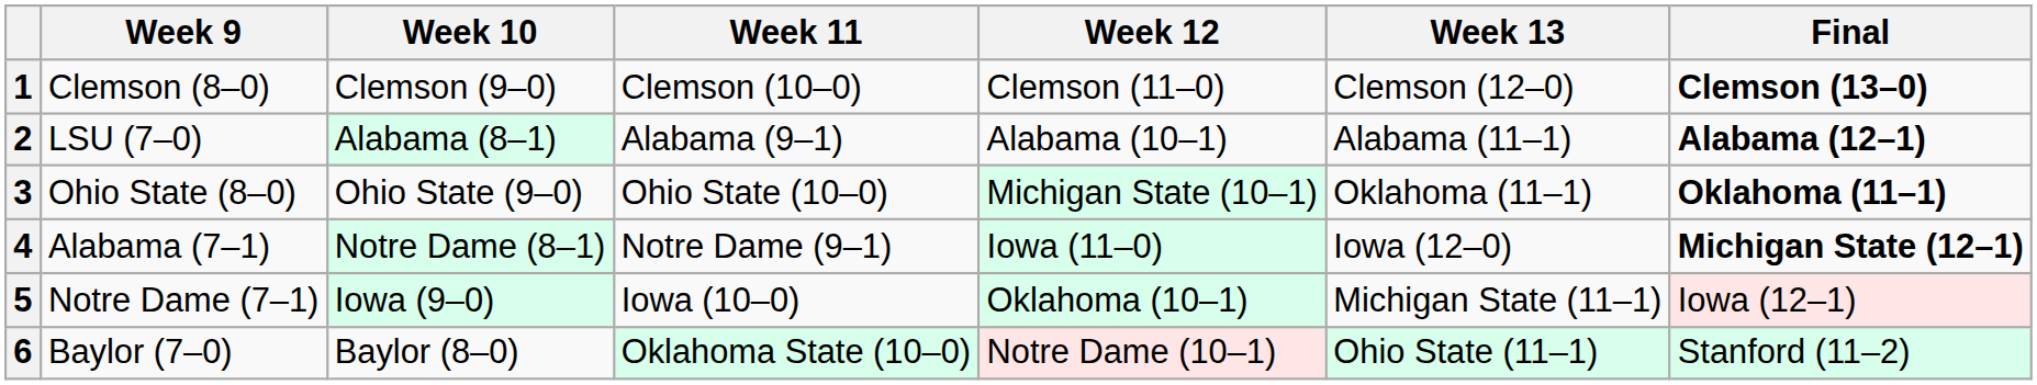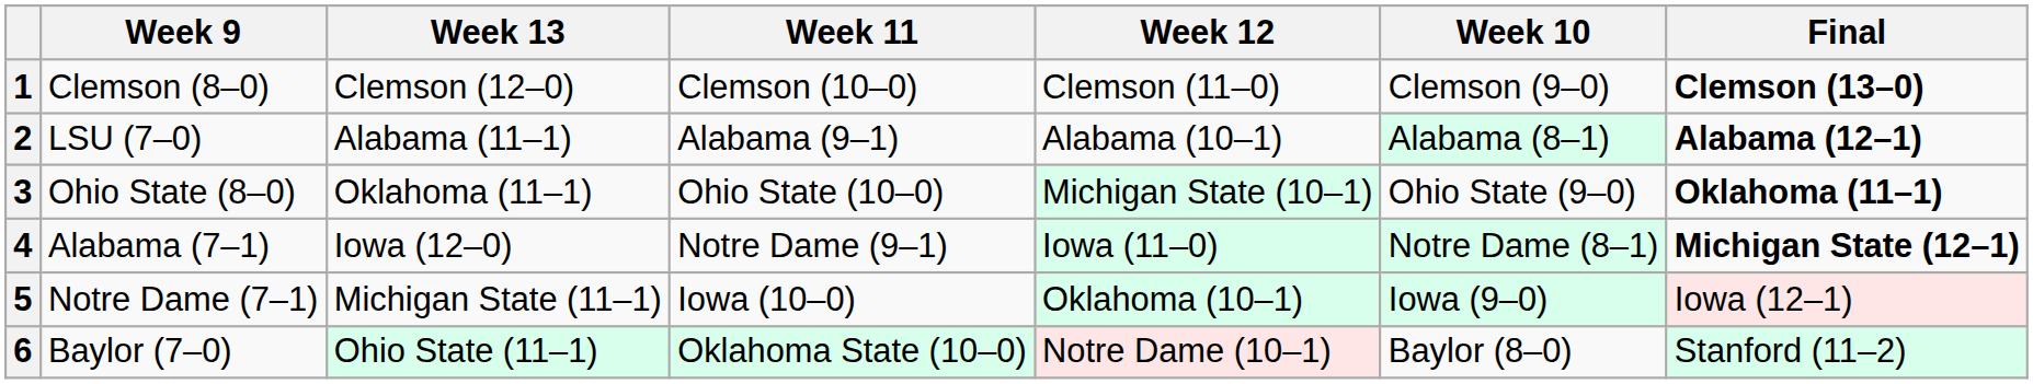columns swapped: Week 10 <-> Week 13
